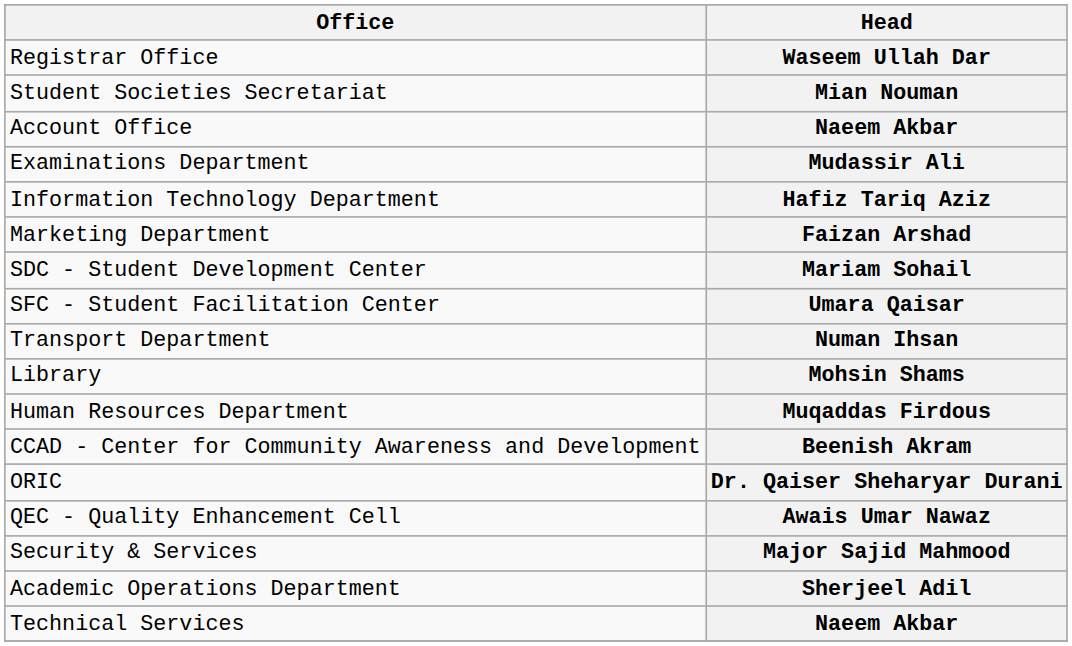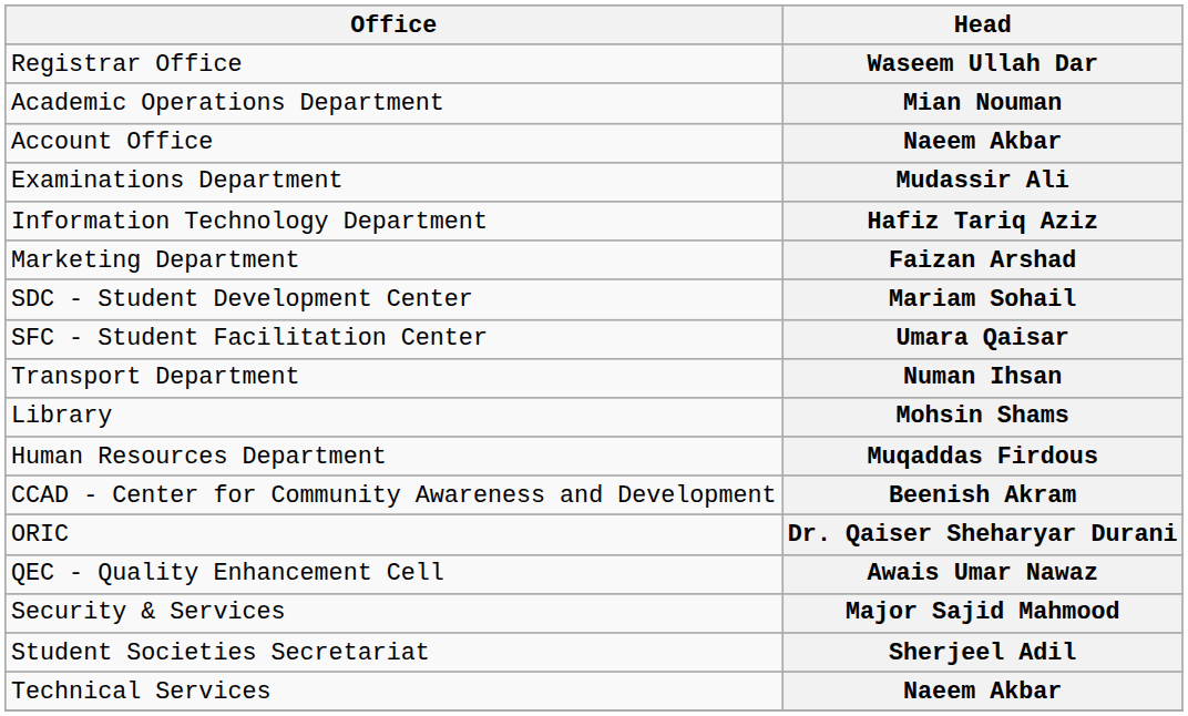row 3 | Office: Student Societies Secretariat -> Academic Operations Department
row 17 | Office: Academic Operations Department -> Student Societies Secretariat
